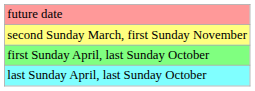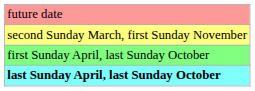row 4 | column 1: normal -> bold
